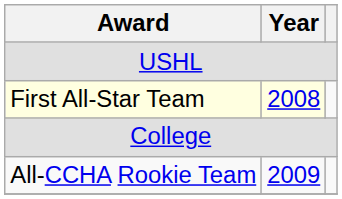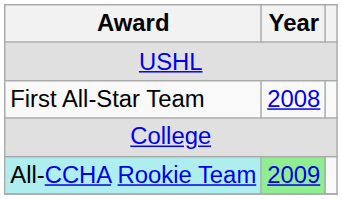First All-Star Team | Award: lightyellow background -> no background
First All-Star Team | Year: lightyellow background -> no background
All-CCHA Rookie Team | Award: no background -> paleturquoise background
All-CCHA Rookie Team | Year: no background -> lightgreen background
